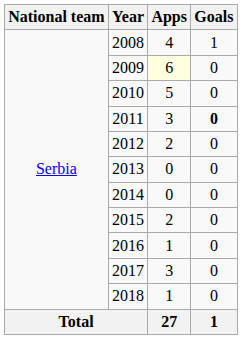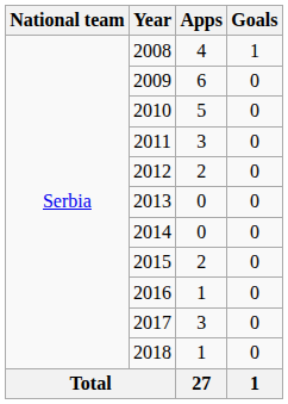2009 | Apps: lightyellow background -> no background
2011 | Goals: bold -> normal
